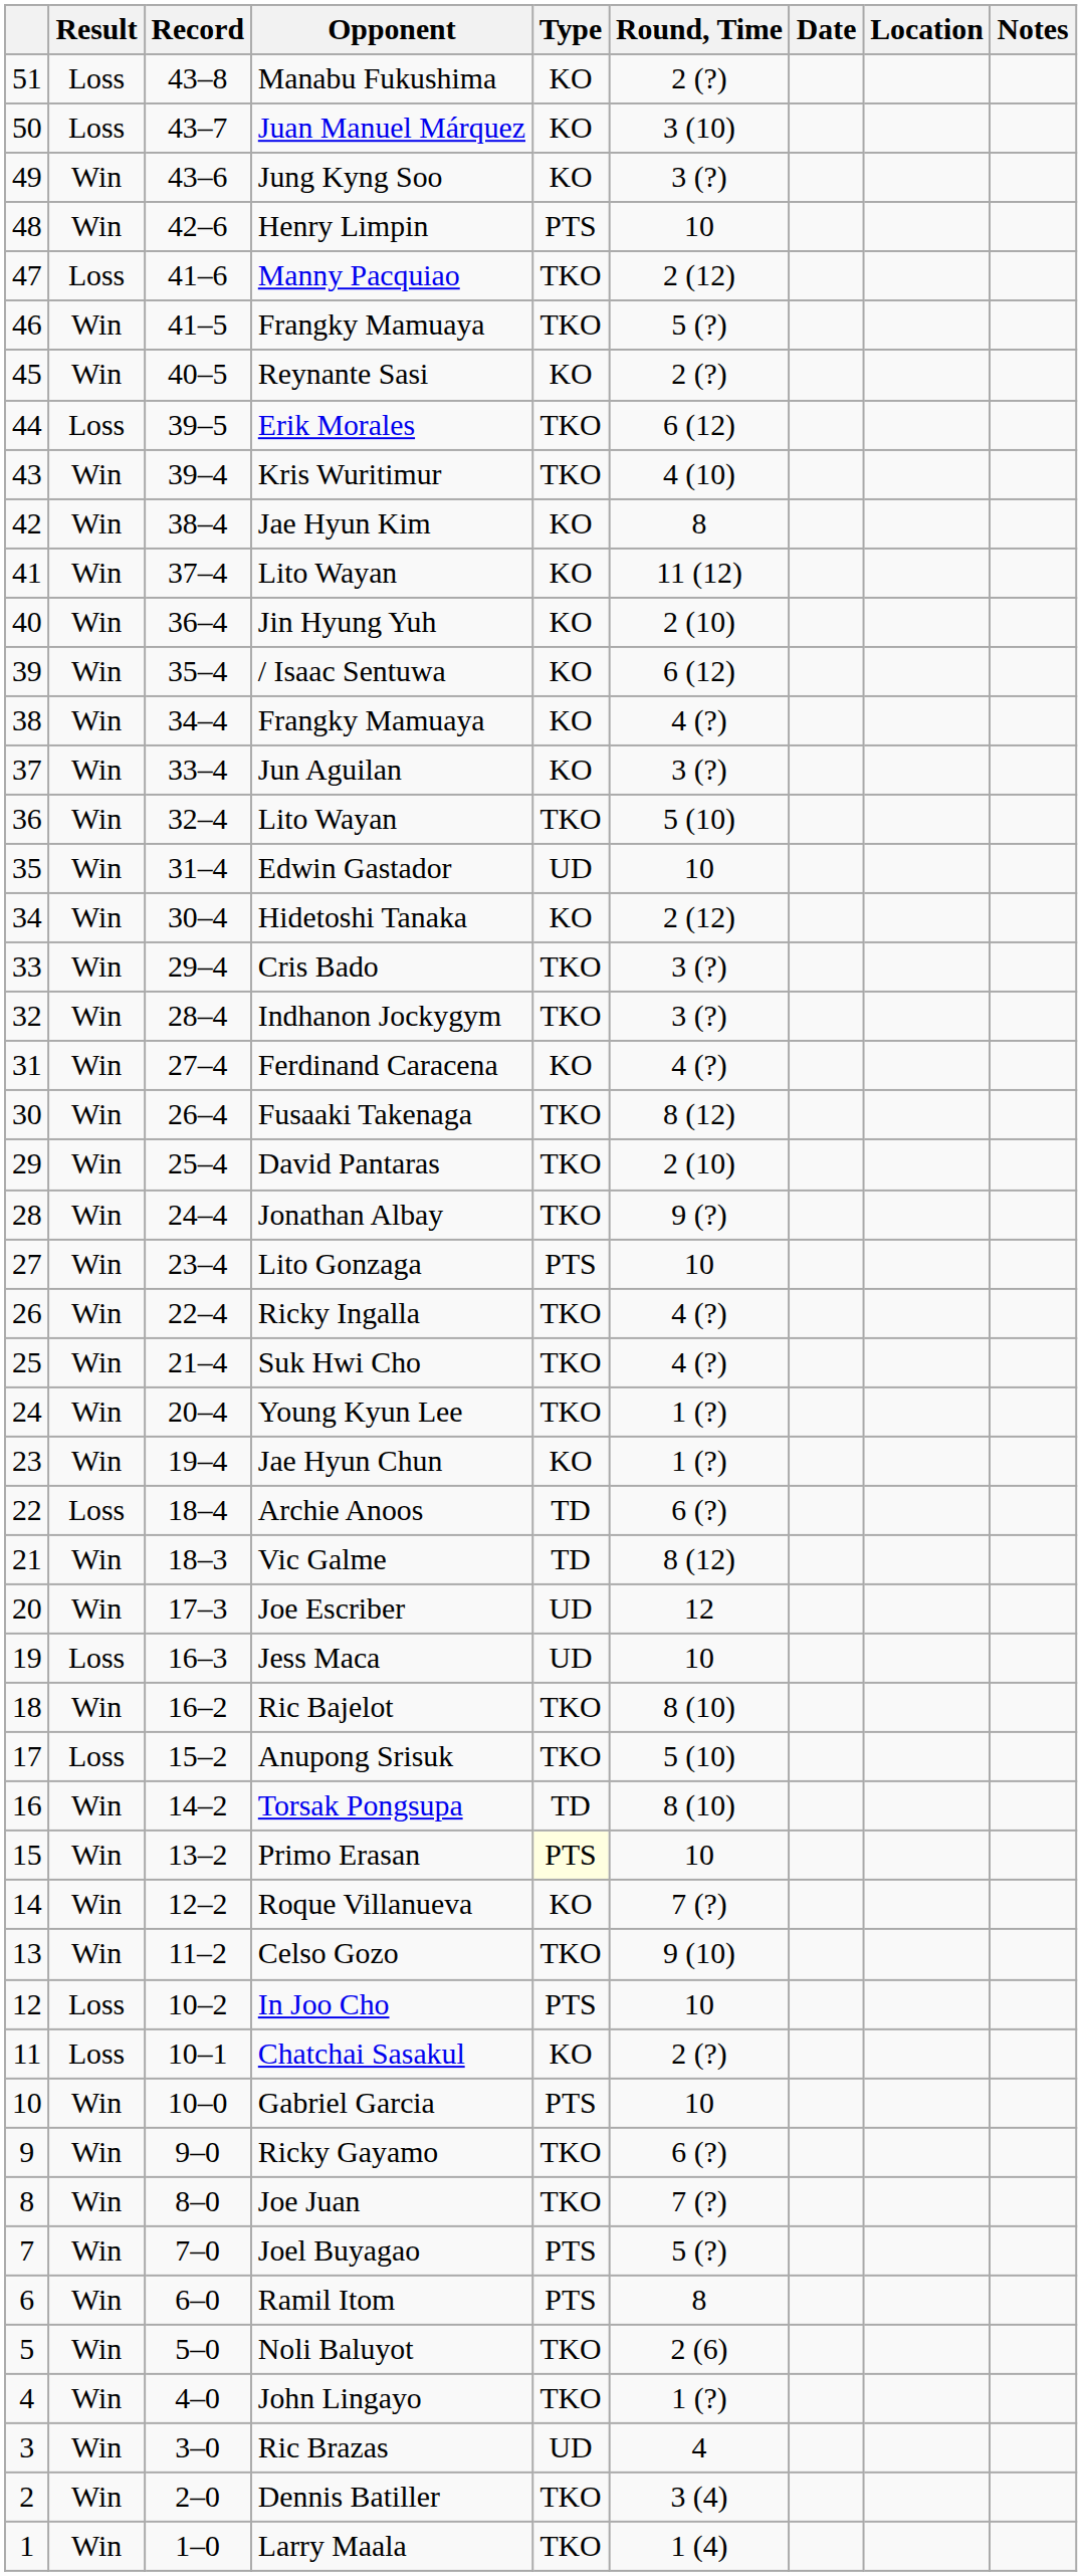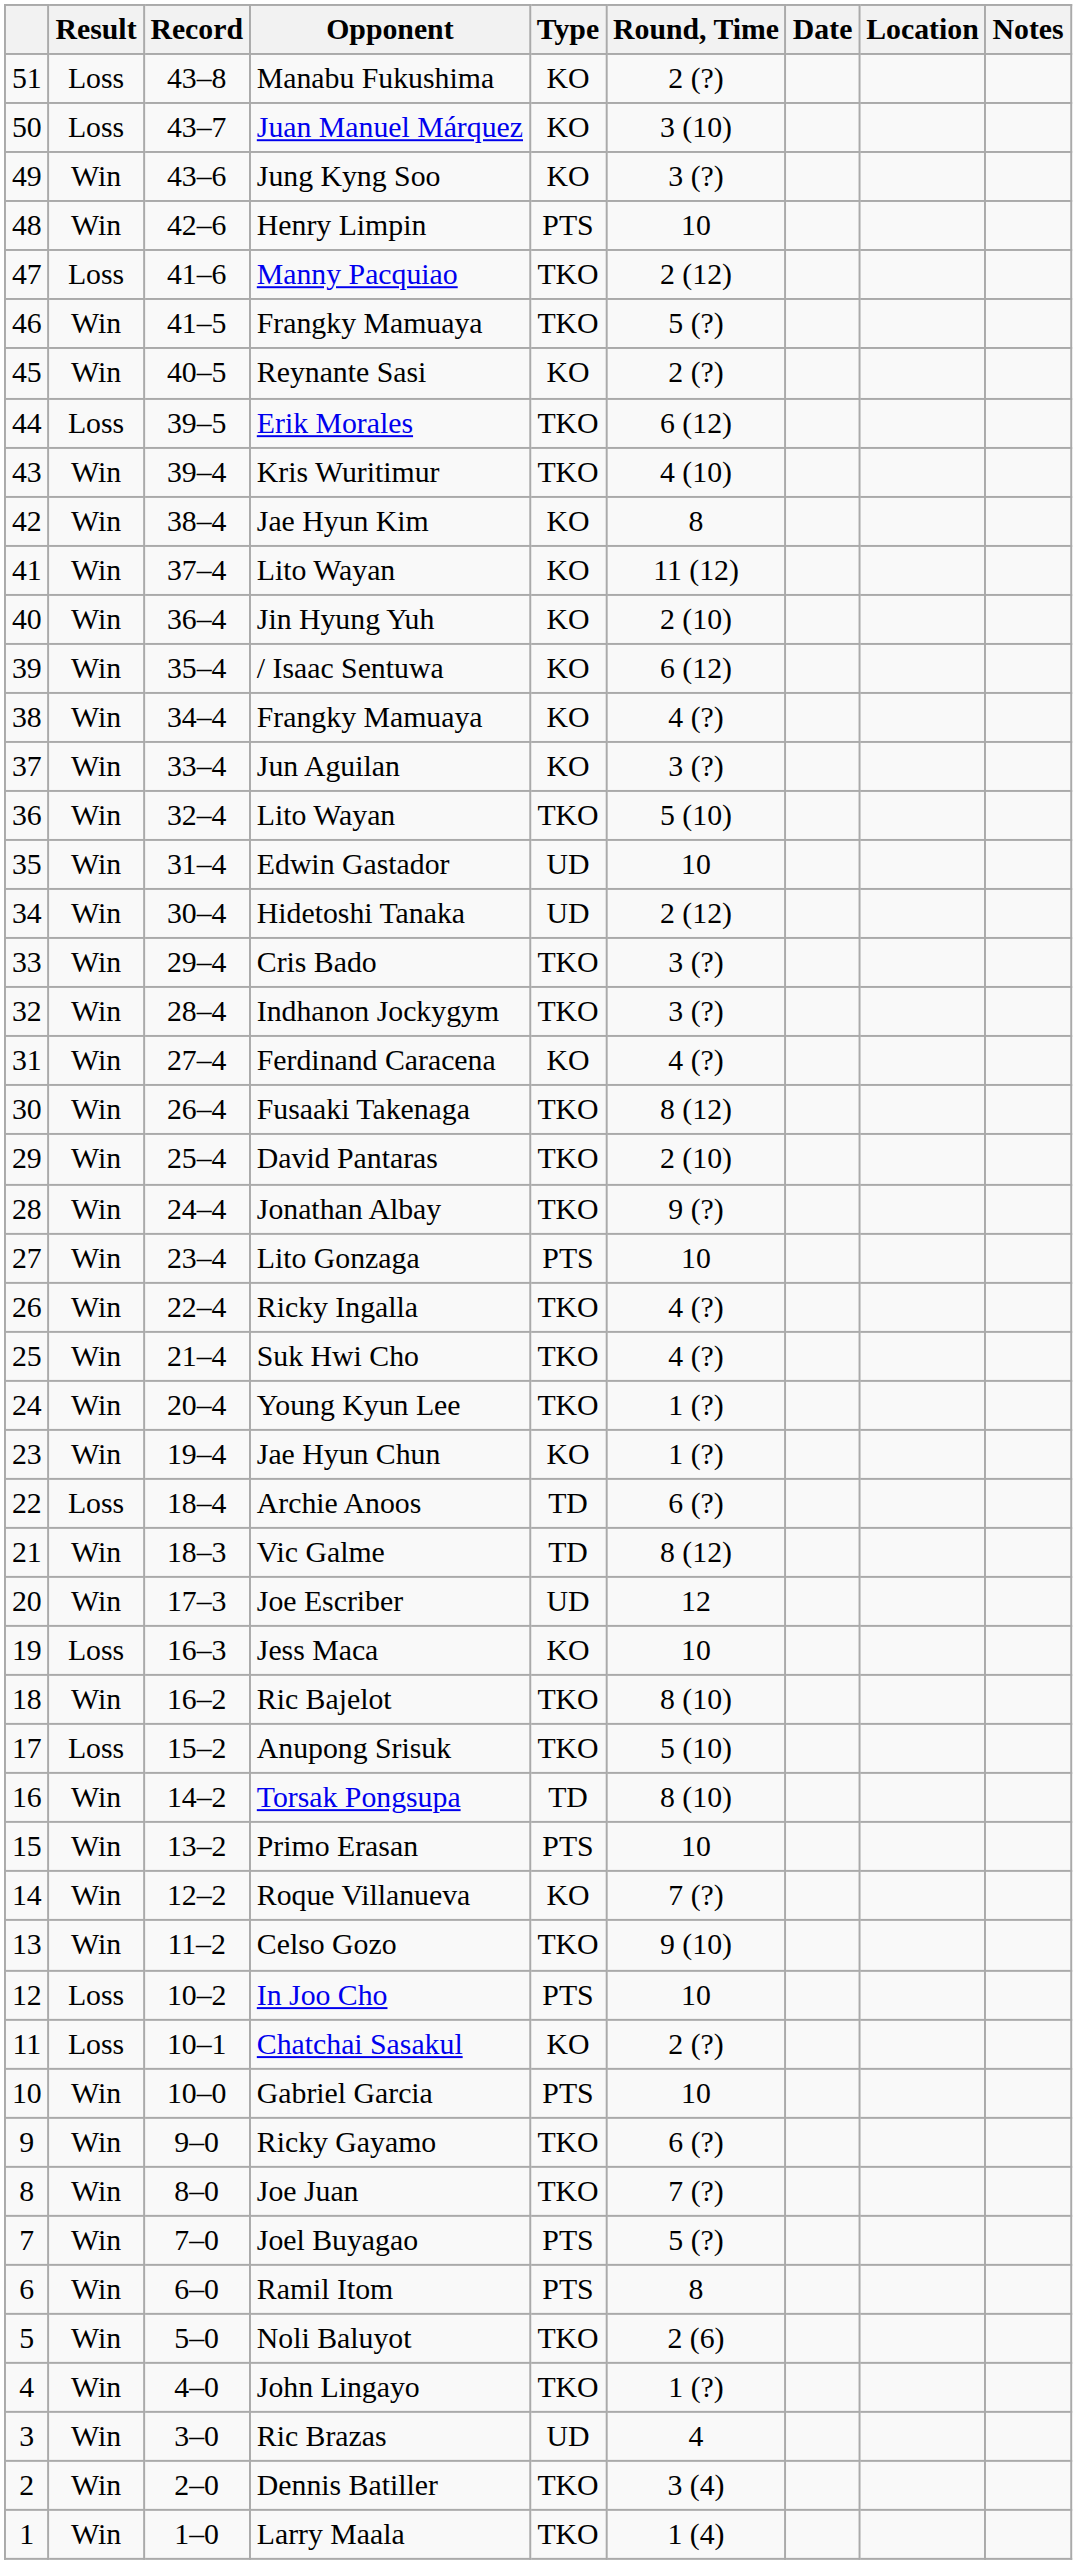Hidetoshi Tanaka | Type: KO -> UD
Jess Maca | Type: UD -> KO
Primo Erasan | Type: lightyellow background -> no background
